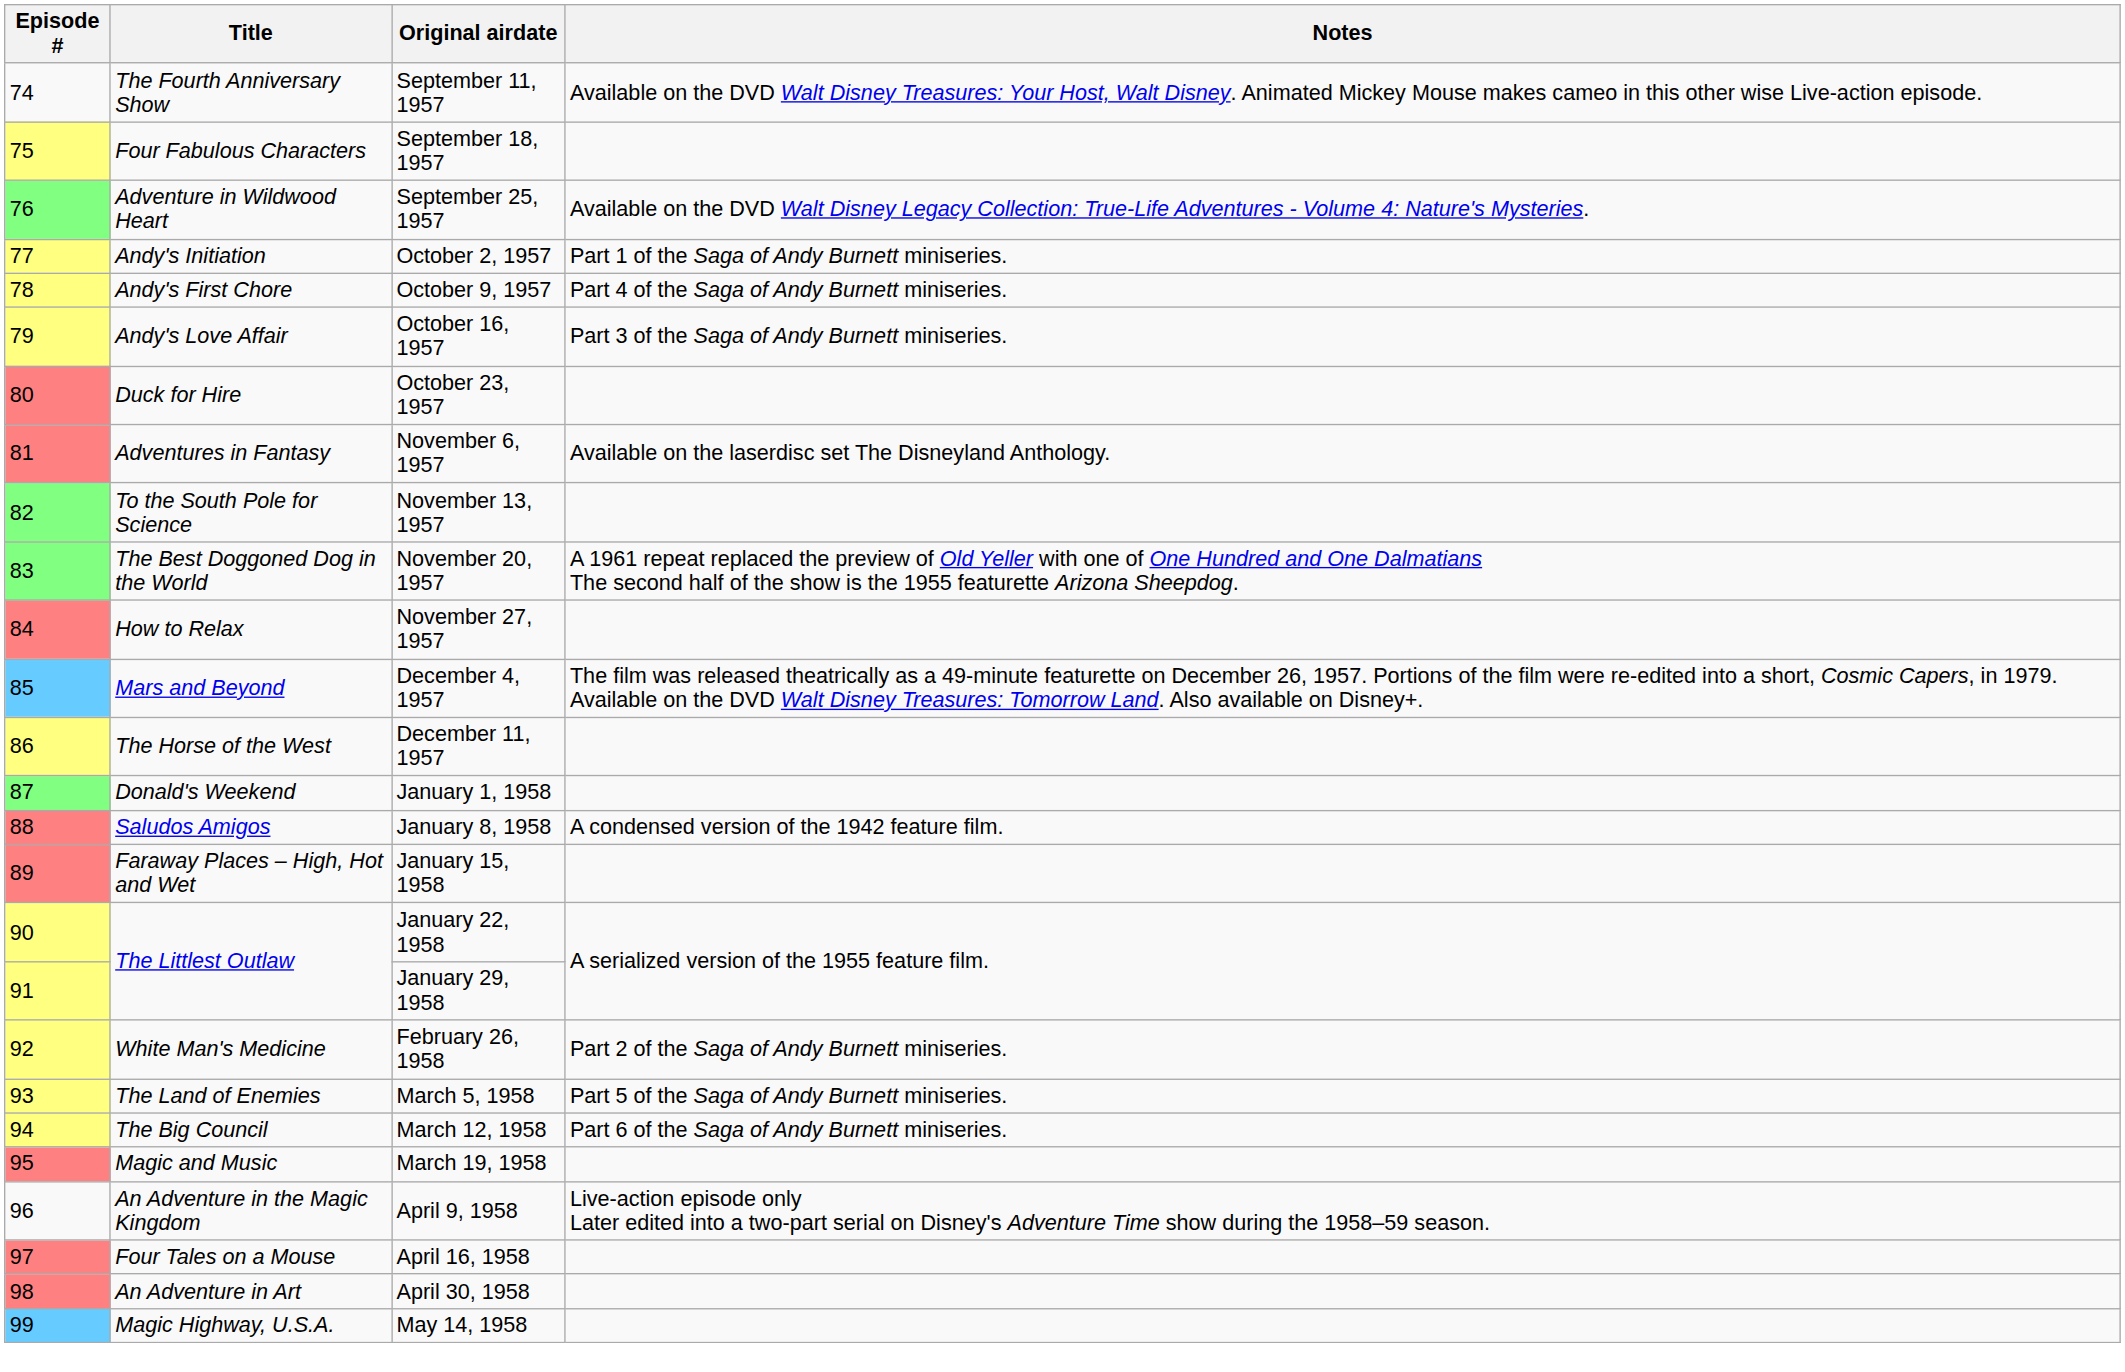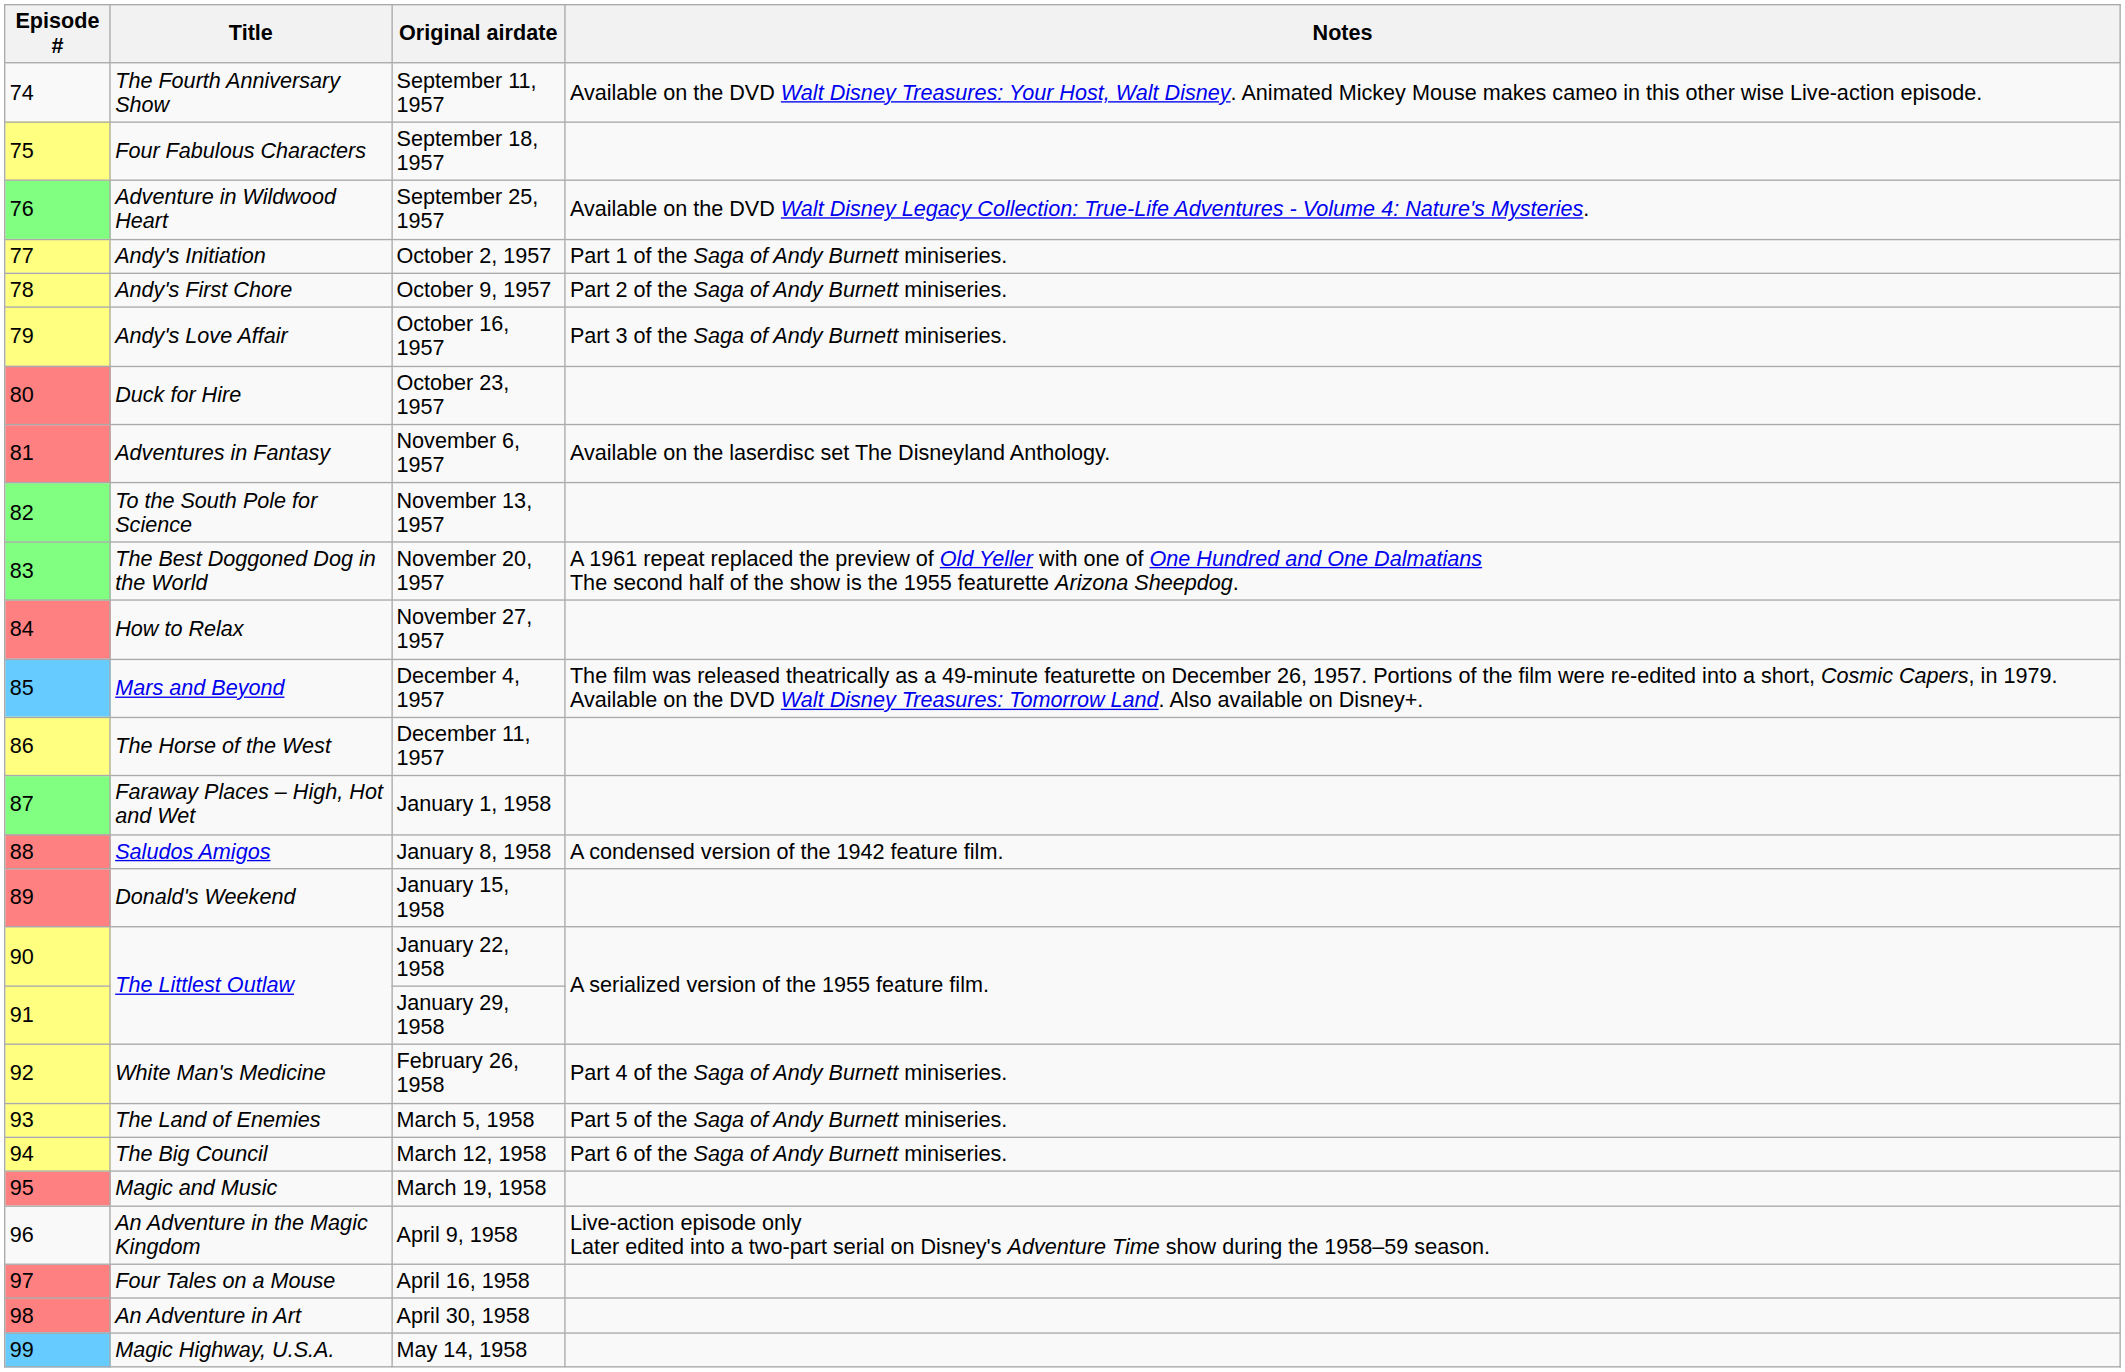October 9, 1957 | Notes: Part 4 of the Saga of Andy Burnett miniseries. -> Part 2 of the Saga of Andy Burnett miniseries.
January 1, 1958 | Title: Donald's Weekend -> Faraway Places – High, Hot and Wet
January 15, 1958 | Title: Faraway Places – High, Hot and Wet -> Donald's Weekend
February 26, 1958 | Notes: Part 2 of the Saga of Andy Burnett miniseries. -> Part 4 of the Saga of Andy Burnett miniseries.
